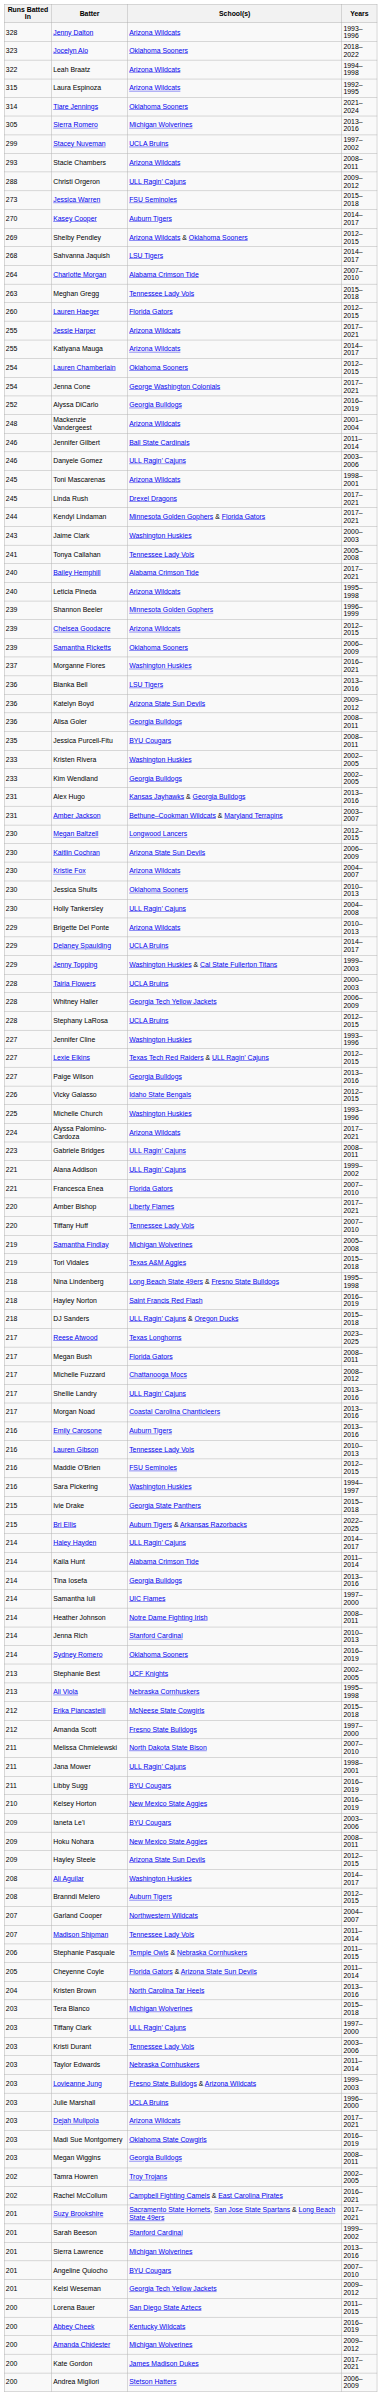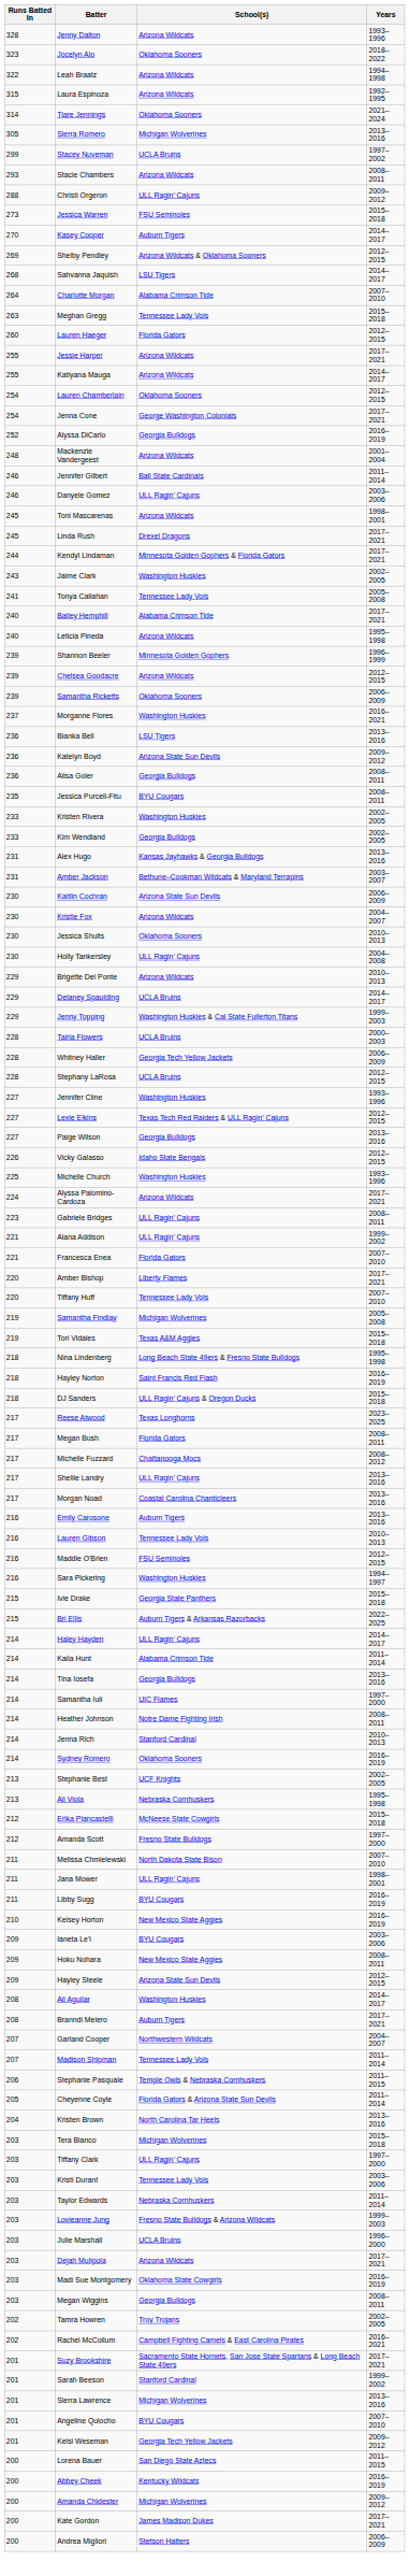Jaime Clark | Years: 2000–2003 -> 2002–2005
- row: 230 | Megan Baltzell | Longwood Lancers | 2012–2015
Branndi Melero | Years: 2012–2015 -> 2017–2021
